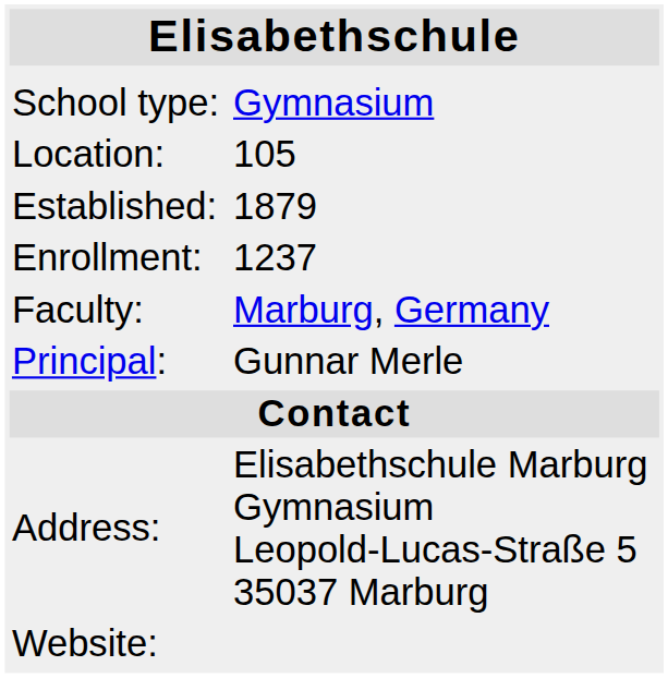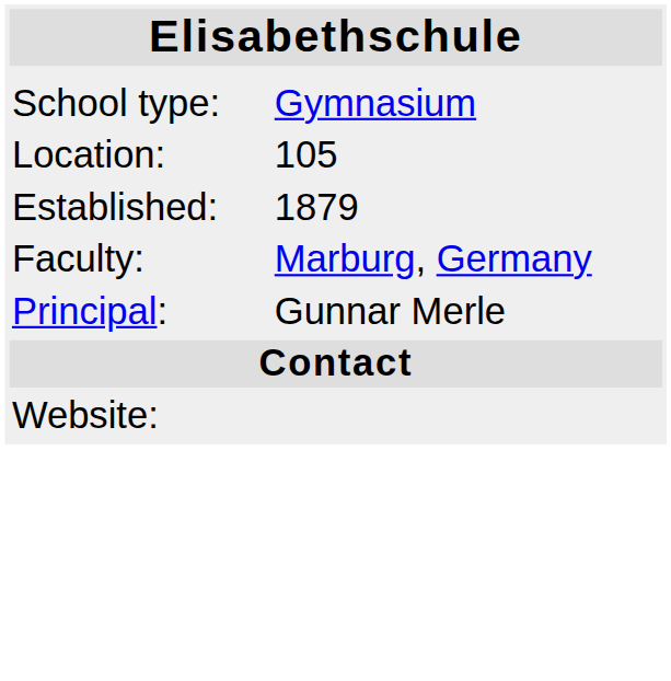- row: Enrollment: | 1237
- row: Address: | Elisabethschule Marburg Gymnasium Leopold-Lucas-Straße 5 35037 Marburg
